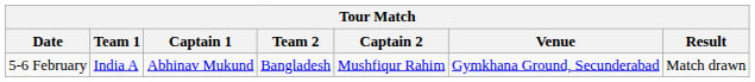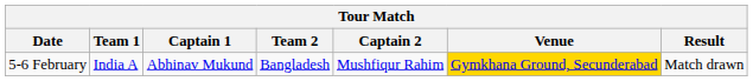5-6 February | Venue: no background -> gold background
